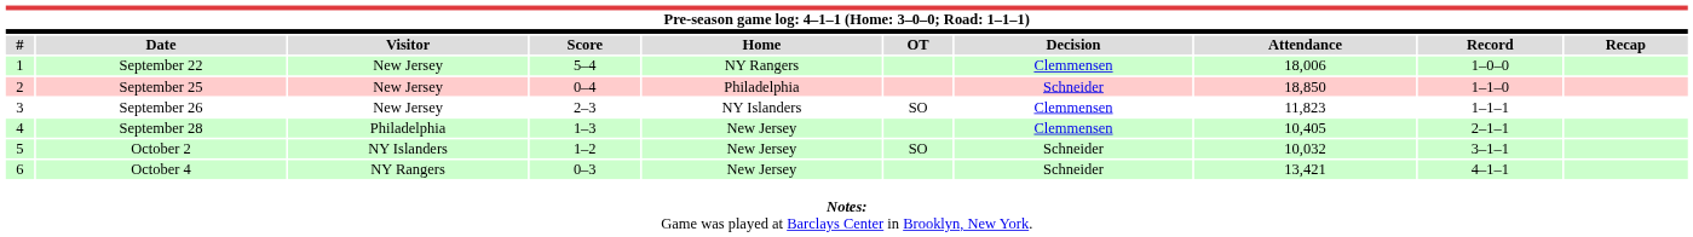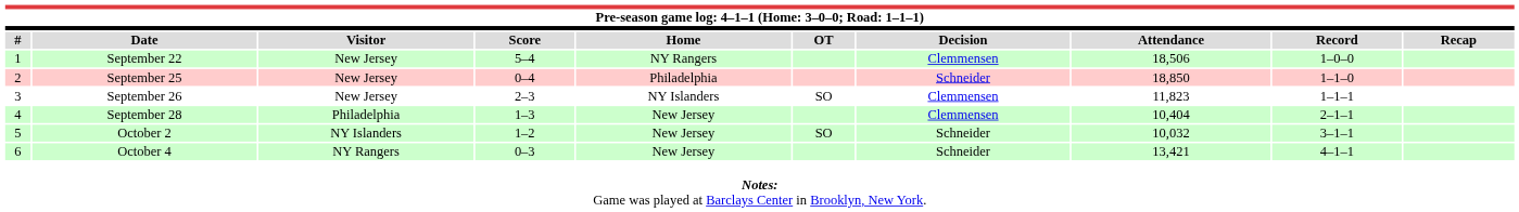September 22 | Attendance: 18,006 -> 18,506
September 28 | Attendance: 10,405 -> 10,404
